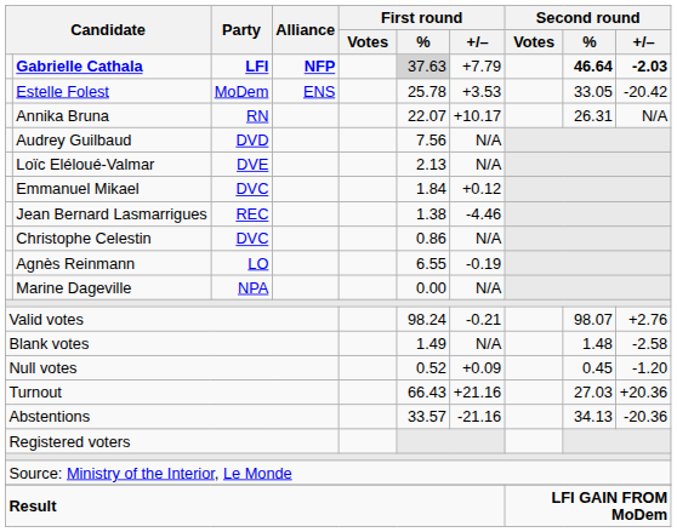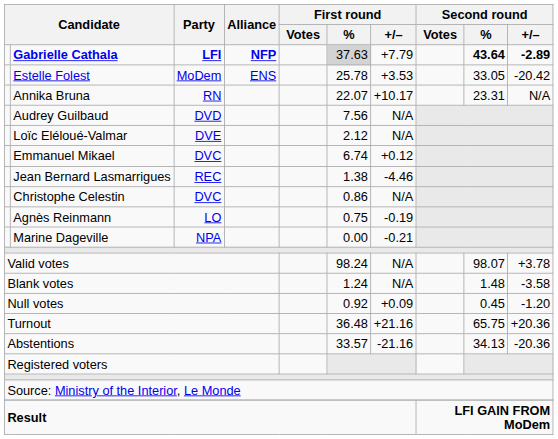Gabrielle Cathala | Second round / %: 46.64 -> 43.64
Gabrielle Cathala | Second round / +/–: -2.03 -> -2.89
Annika Bruna | Second round / %: 26.31 -> 23.31
Loïc Eléloué-Valmar | First round / %: 2.13 -> 2.12
Emmanuel Mikael | First round / %: 1.84 -> 6.74
Agnès Reinmann | First round / %: 6.55 -> 0.75
Marine Dageville | First round / +/–: N/A -> -0.21
Valid votes | First round / +/–: -0.21 -> N/A
Valid votes | Second round / +/–: +2.76 -> +3.78
Blank votes | First round / %: 1.49 -> 1.24
Blank votes | Second round / +/–: -2.58 -> -3.58
Null votes | First round / %: 0.52 -> 0.92
Turnout | First round / %: 66.43 -> 36.48
Turnout | Second round / %: 27.03 -> 65.75
